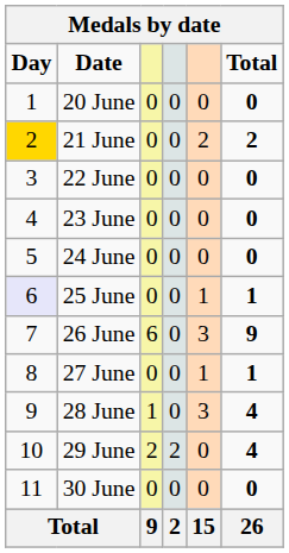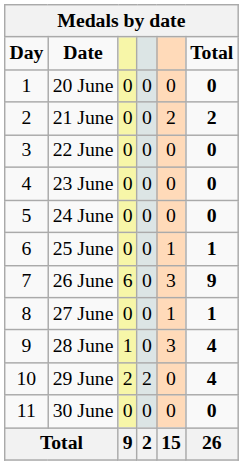21 June | Day: gold background -> no background
25 June | Day: lavender background -> no background
